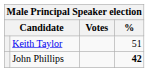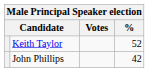Keith Taylor | %: 51 -> 52
John Phillips | %: bold -> normal
